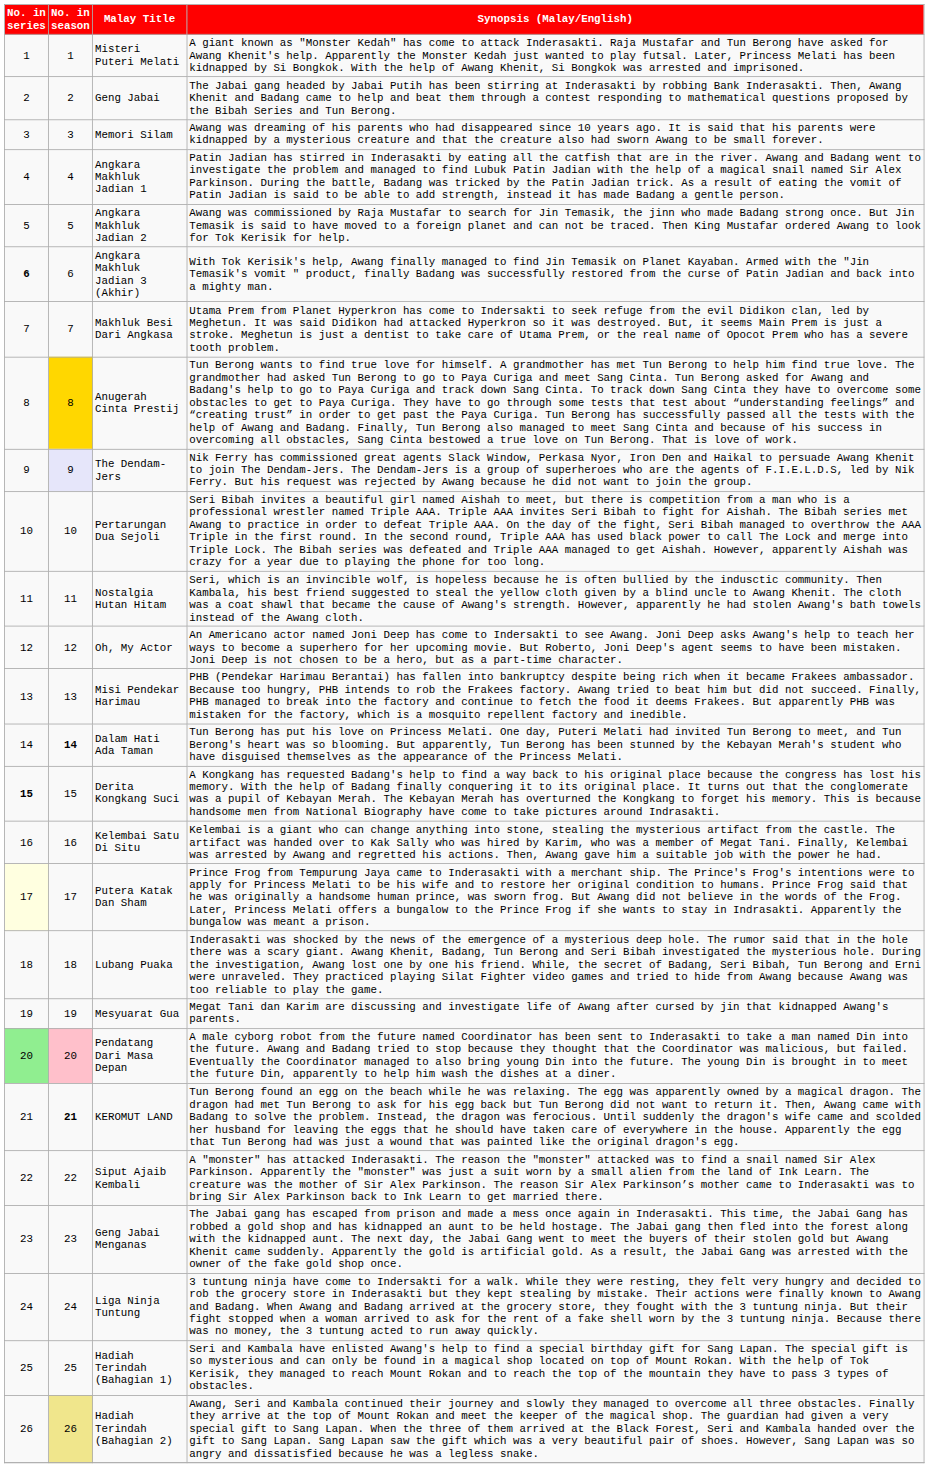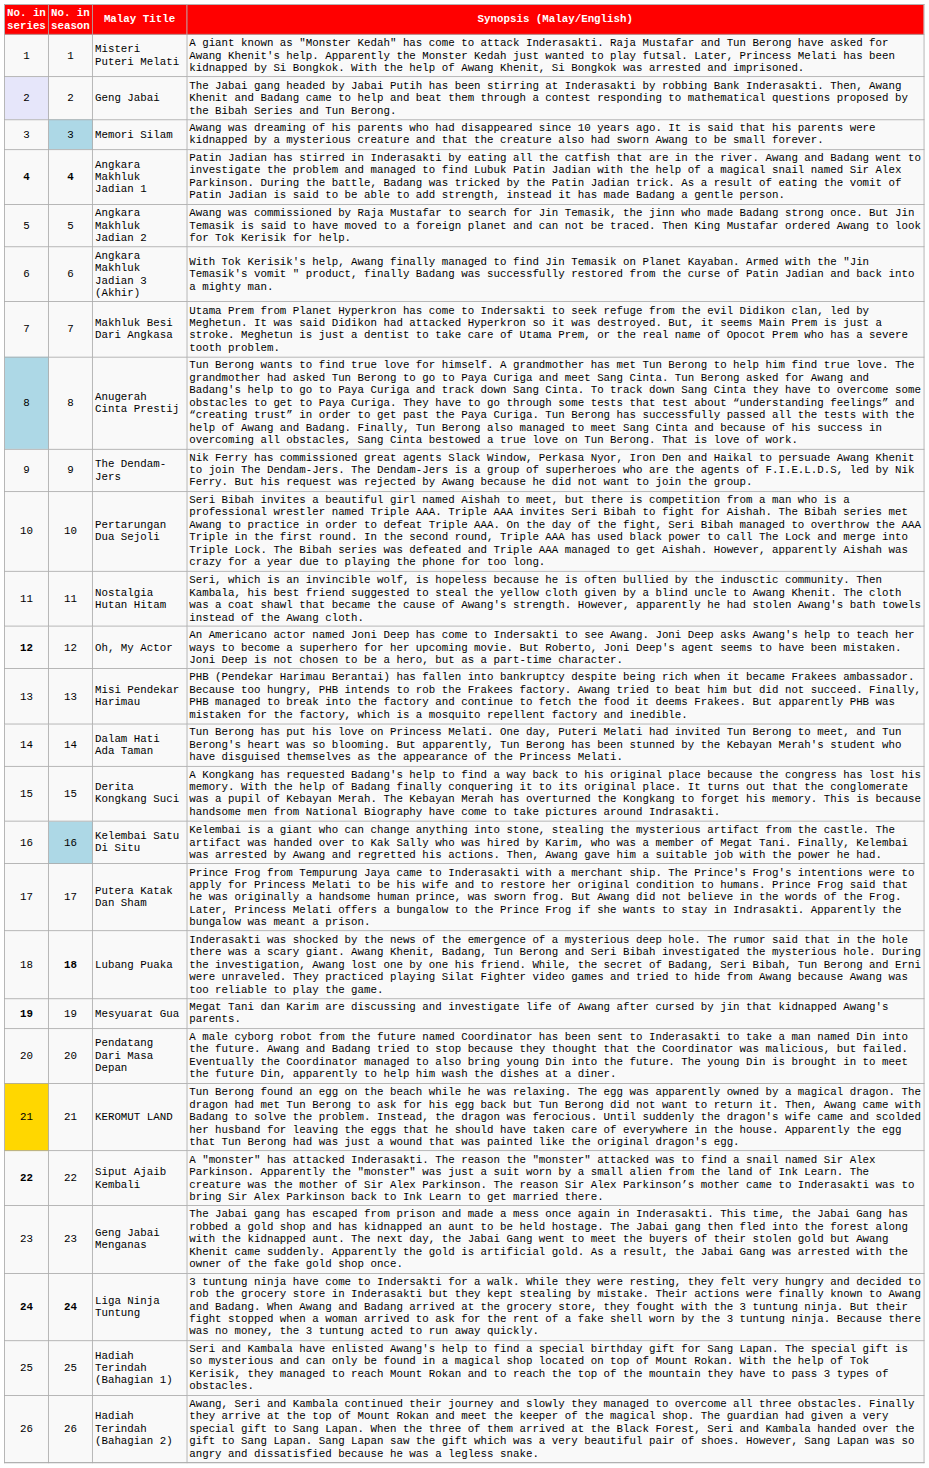Geng Jabai | No. in series: no background -> lavender background
Memori Silam | No. in season: no background -> lightblue background
Angkara Makhluk Jadian 1 | No. in series: normal -> bold
Angkara Makhluk Jadian 1 | No. in season: normal -> bold
Angkara Makhluk Jadian 3 (Akhir) | No. in series: bold -> normal
Anugerah Cinta Prestij | No. in series: no background -> lightblue background
Anugerah Cinta Prestij | No. in season: gold background -> no background
The Dendam-Jers | No. in season: lavender background -> no background
Oh, My Actor | No. in series: normal -> bold
Dalam Hati Ada Taman | No. in season: bold -> normal
Derita Kongkang Suci | No. in series: bold -> normal
Kelembai Satu Di Situ | No. in season: no background -> lightblue background
Putera Katak Dan Sham | No. in series: lightyellow background -> no background
Lubang Puaka | No. in season: normal -> bold
Mesyuarat Gua | No. in series: normal -> bold
Pendatang Dari Masa Depan | No. in series: lightgreen background -> no background
Pendatang Dari Masa Depan | No. in season: pink background -> no background
KEROMUT LAND | No. in series: no background -> gold background
KEROMUT LAND | No. in season: bold -> normal
Siput Ajaib Kembali | No. in series: normal -> bold
Liga Ninja Tuntung | No. in series: normal -> bold
Liga Ninja Tuntung | No. in season: normal -> bold
Hadiah Terindah (Bahagian 2) | No. in season: khaki background -> no background
